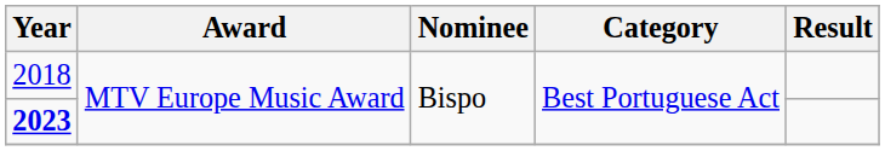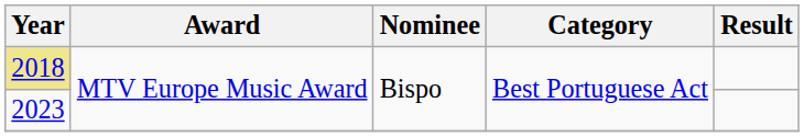2018 | Year: no background -> khaki background
2023 | Year: bold -> normal
